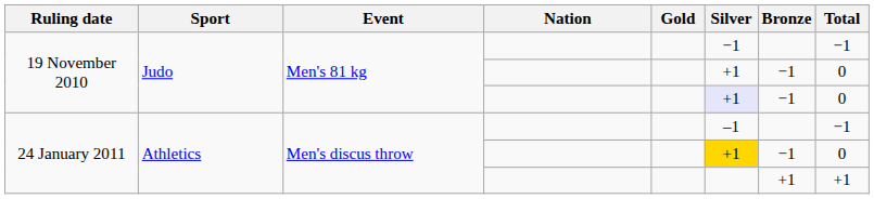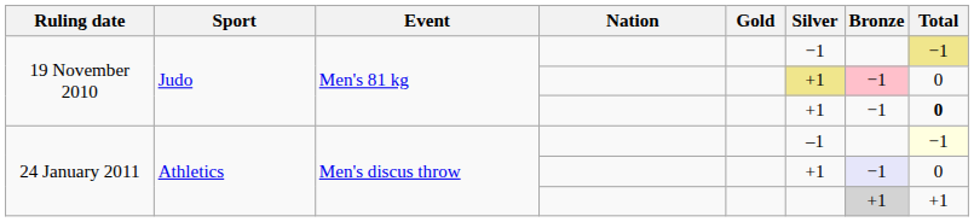row 2 | Total: no background -> khaki background
row 3 | Silver: no background -> khaki background
row 3 | Bronze: no background -> pink background
row 4 | Silver: lavender background -> no background
row 4 | Total: normal -> bold
row 5 | Total: no background -> lightyellow background
row 6 | Silver: gold background -> no background
row 6 | Bronze: no background -> lavender background
row 7 | Bronze: no background -> lightgrey background
